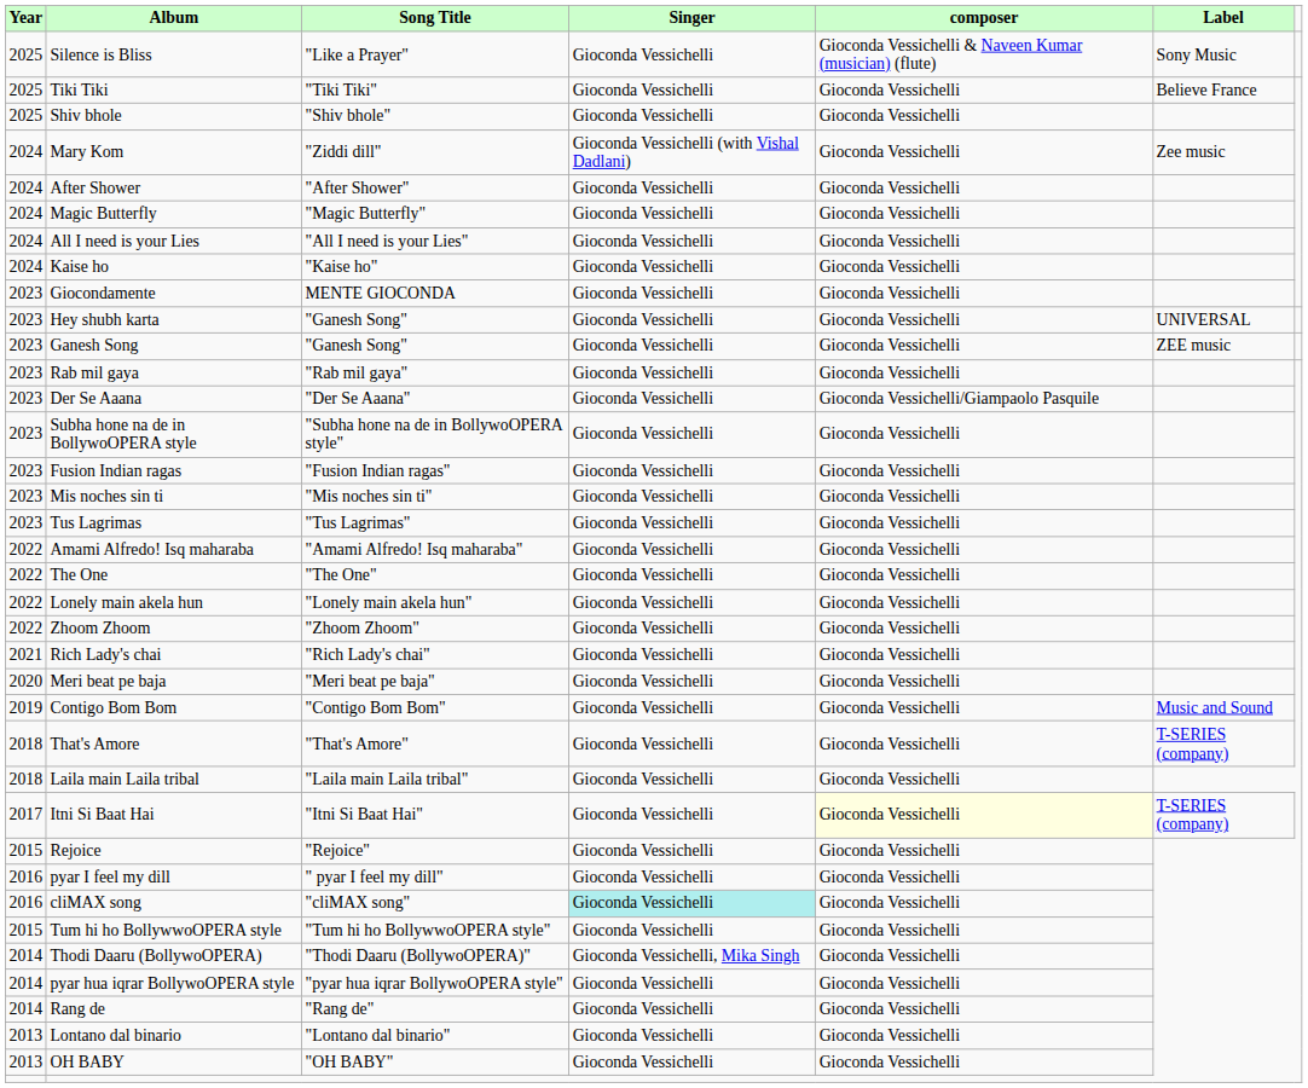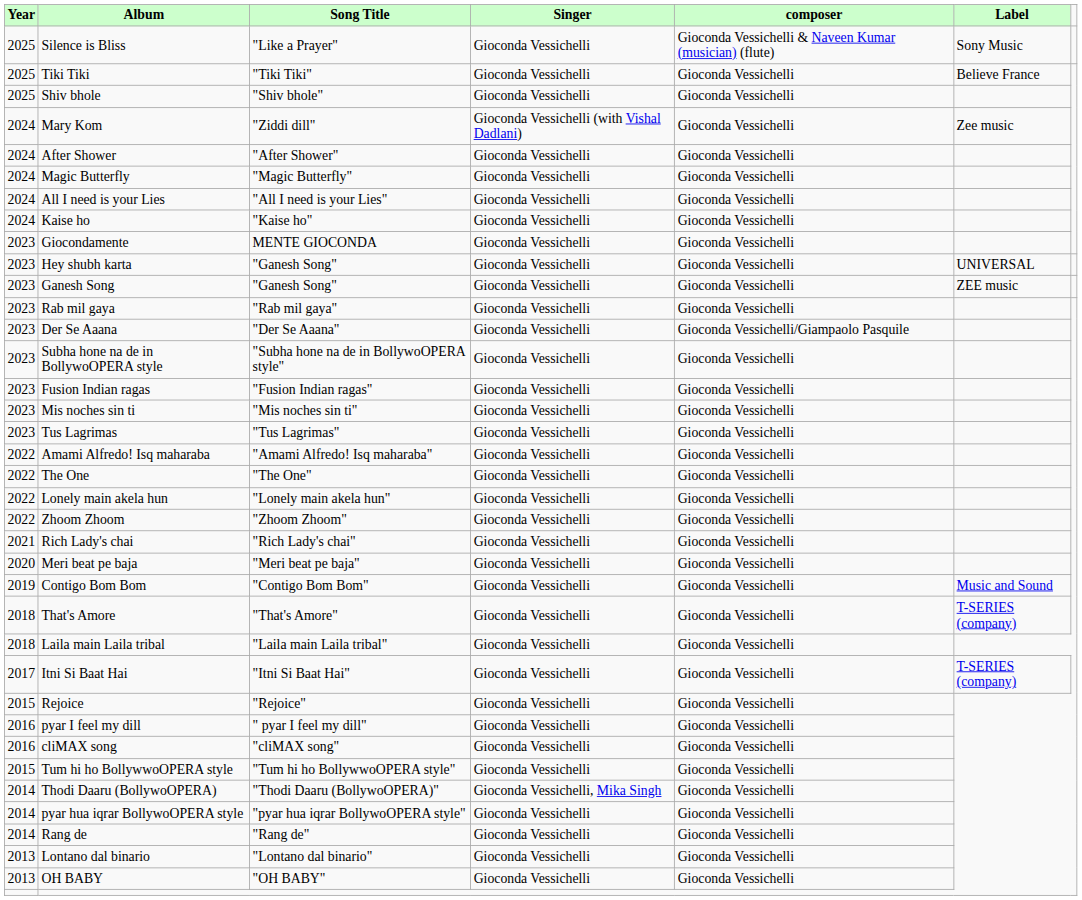Itni Si Baat Hai | composer: lightyellow background -> no background
cliMAX song | Singer: paleturquoise background -> no background
